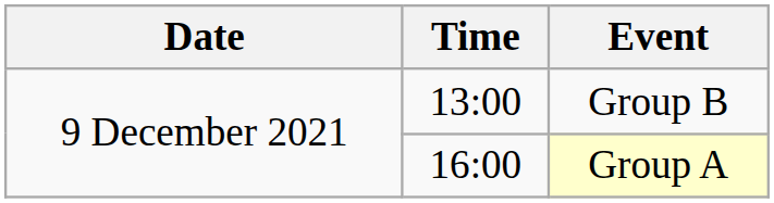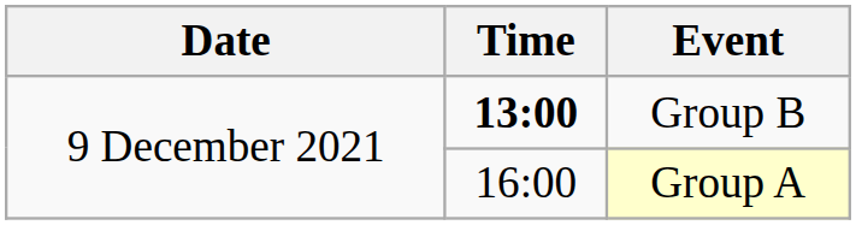Group B | Time: normal -> bold
